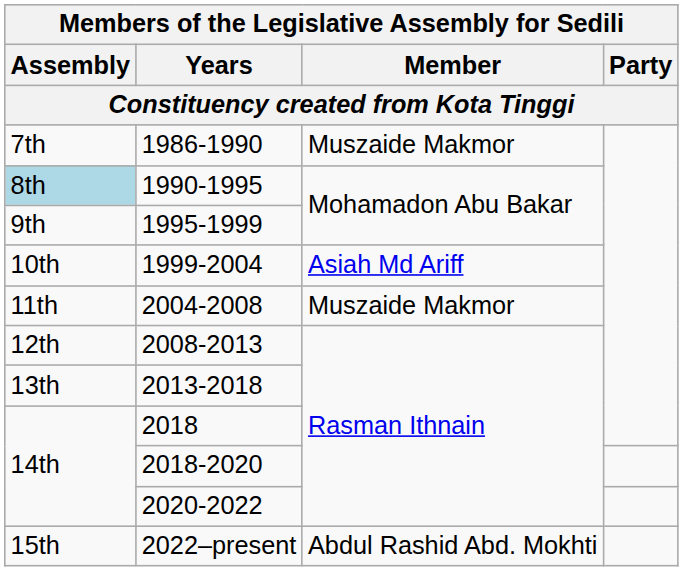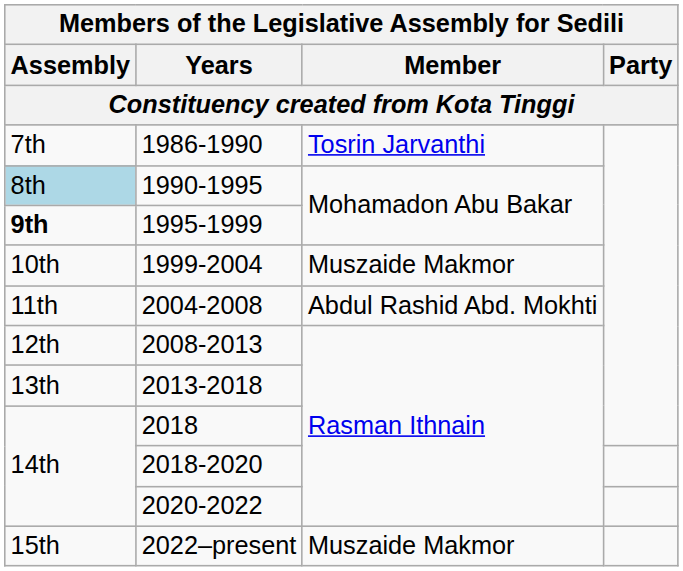1986-1990 | Member: Muszaide Makmor -> Tosrin Jarvanthi
1995-1999 | Assembly: normal -> bold
1999-2004 | Member: Asiah Md Ariff -> Muszaide Makmor
2004-2008 | Member: Muszaide Makmor -> Abdul Rashid Abd. Mokhti
2022–present | Member: Abdul Rashid Abd. Mokhti -> Muszaide Makmor
